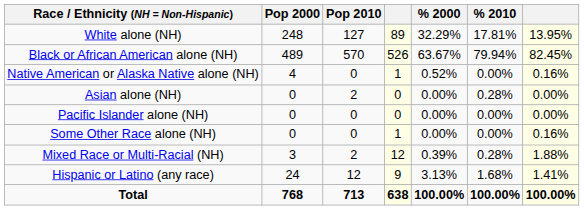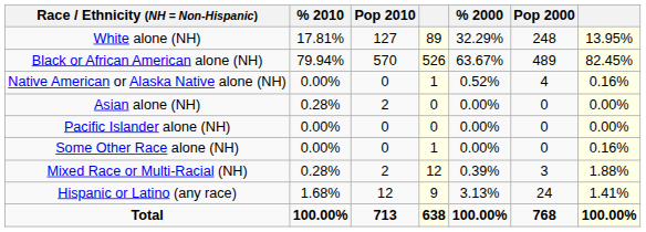columns swapped: Pop 2000 <-> % 2010
